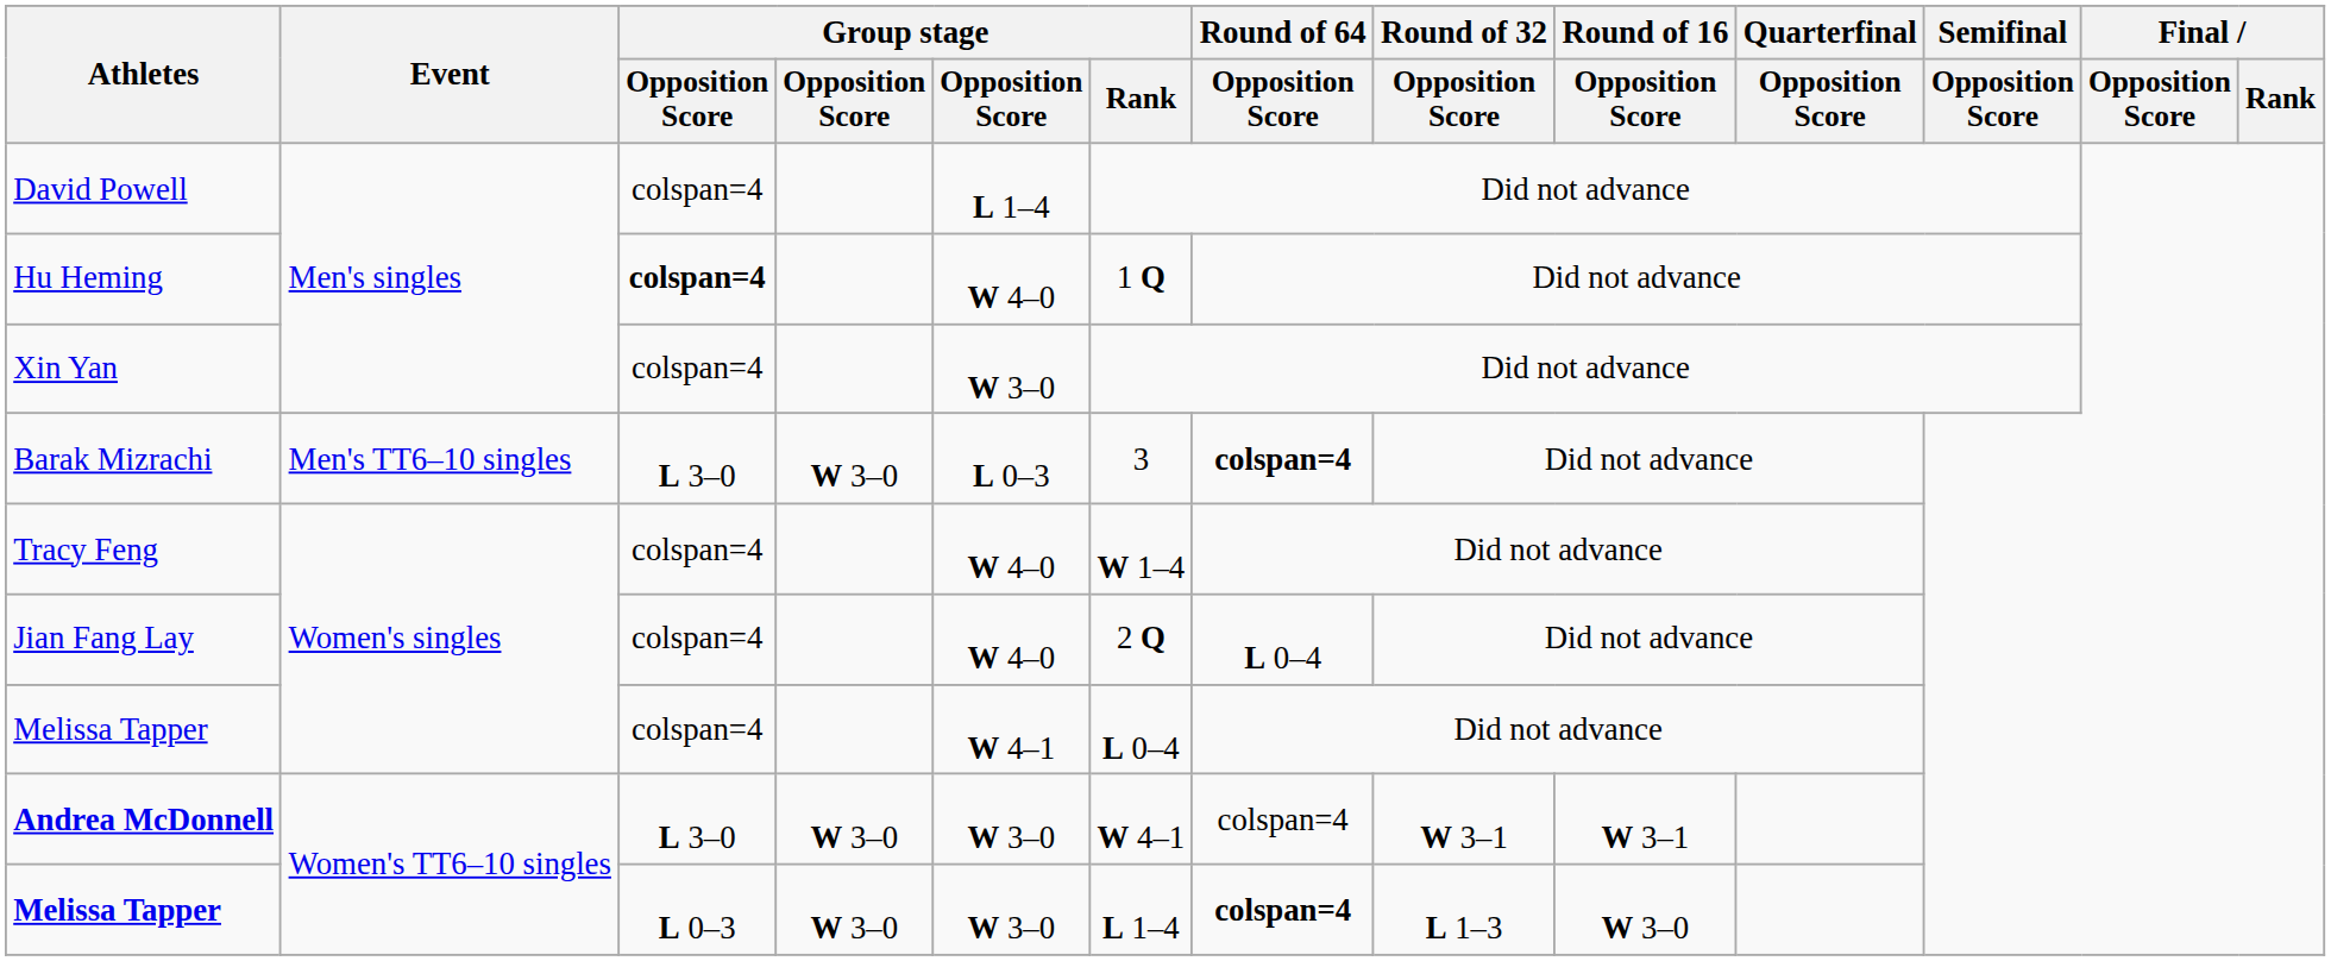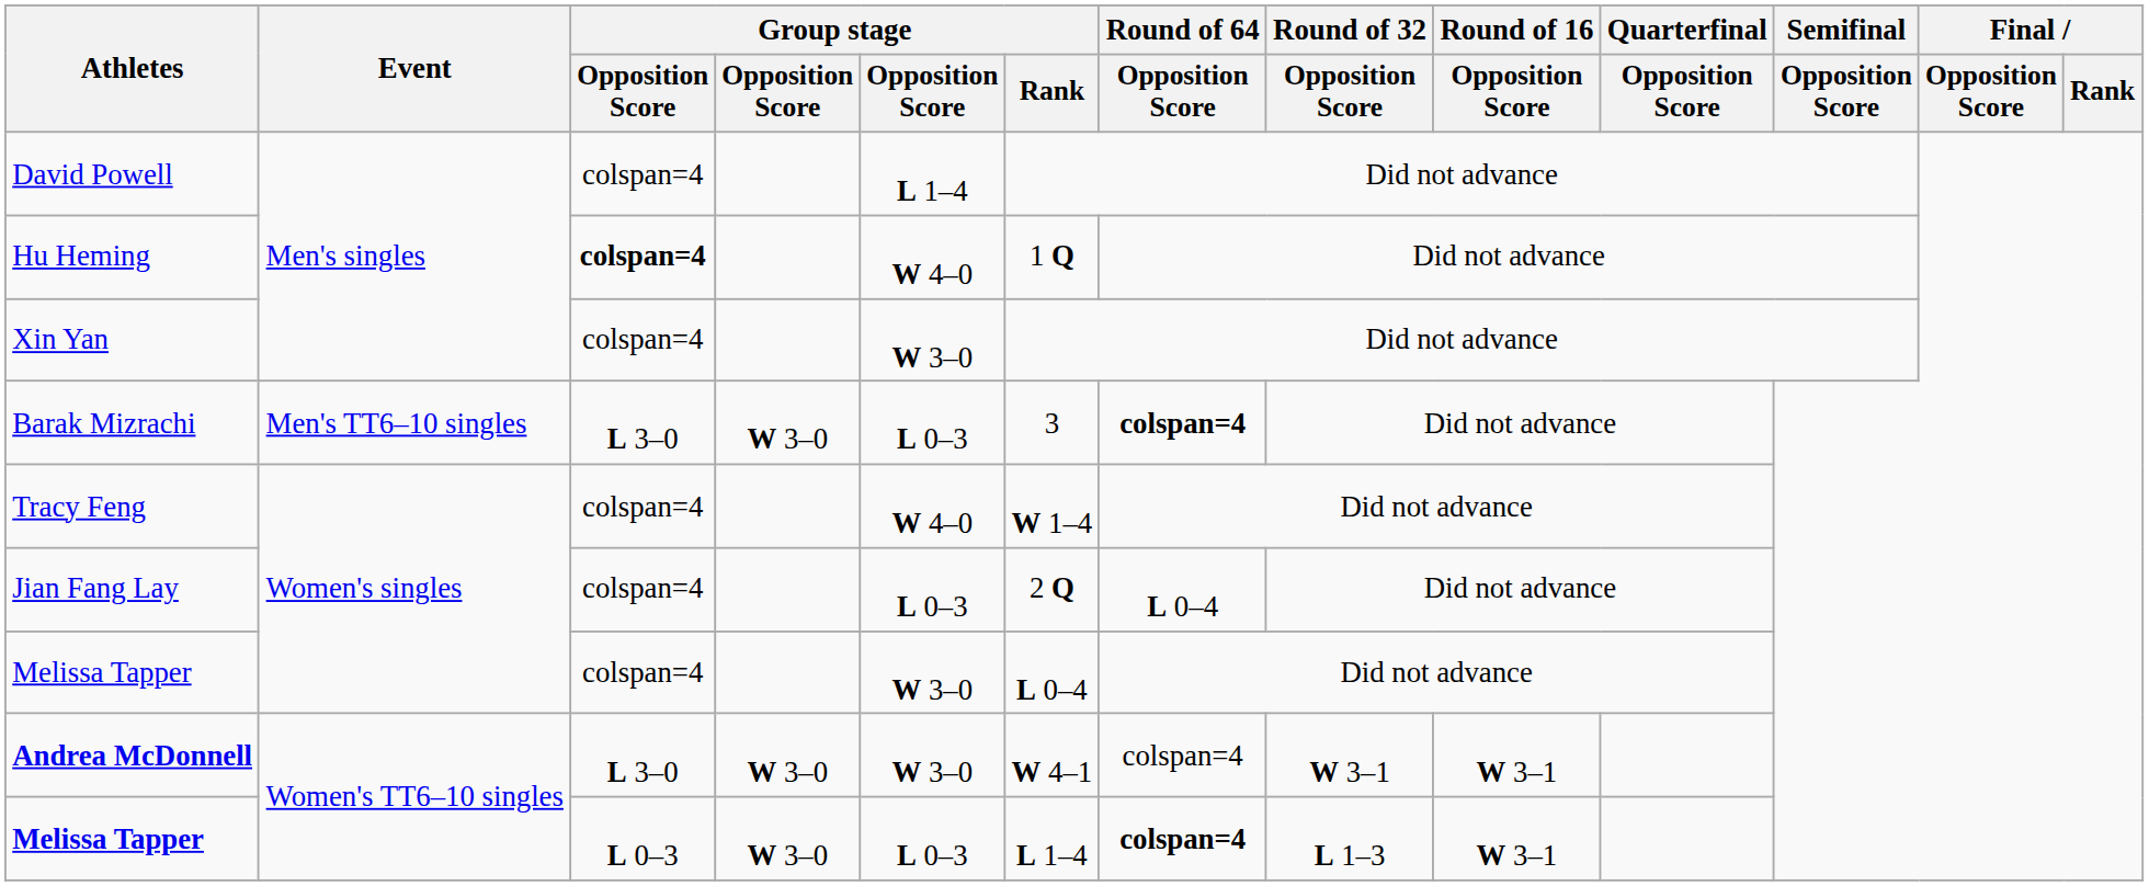Jian Fang Lay | column 5: W 4–0 -> L 0–3
Melissa Tapper / Women's singles | column 5: W 4–1 -> W 3–0
Melissa Tapper / Women's TT6–10 singles | column 5: W 3–0 -> L 0–3
Melissa Tapper / Women's TT6–10 singles | Round of 16 / Opposition Score: W 3–0 -> W 3–1
